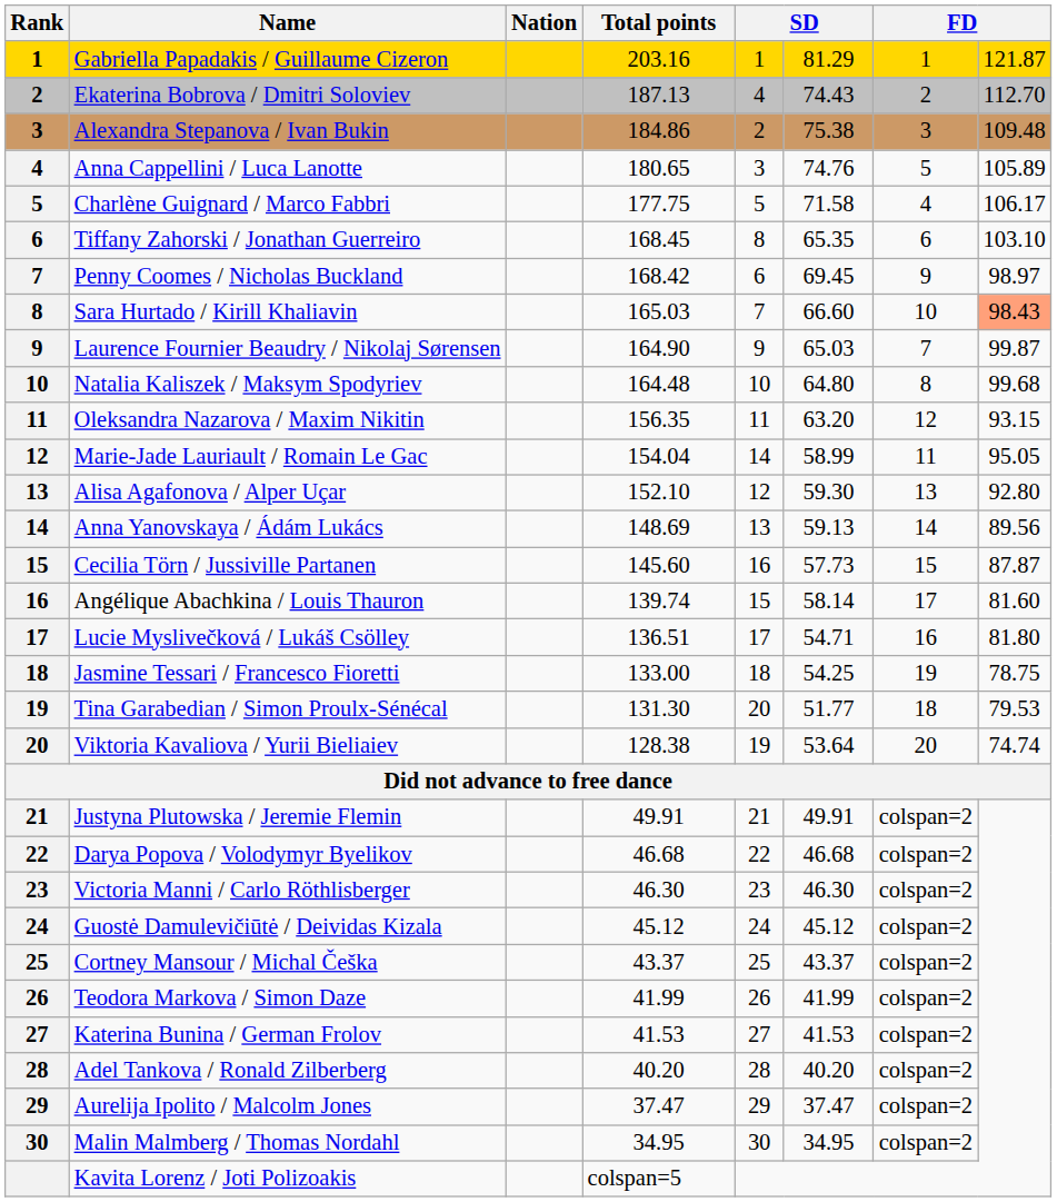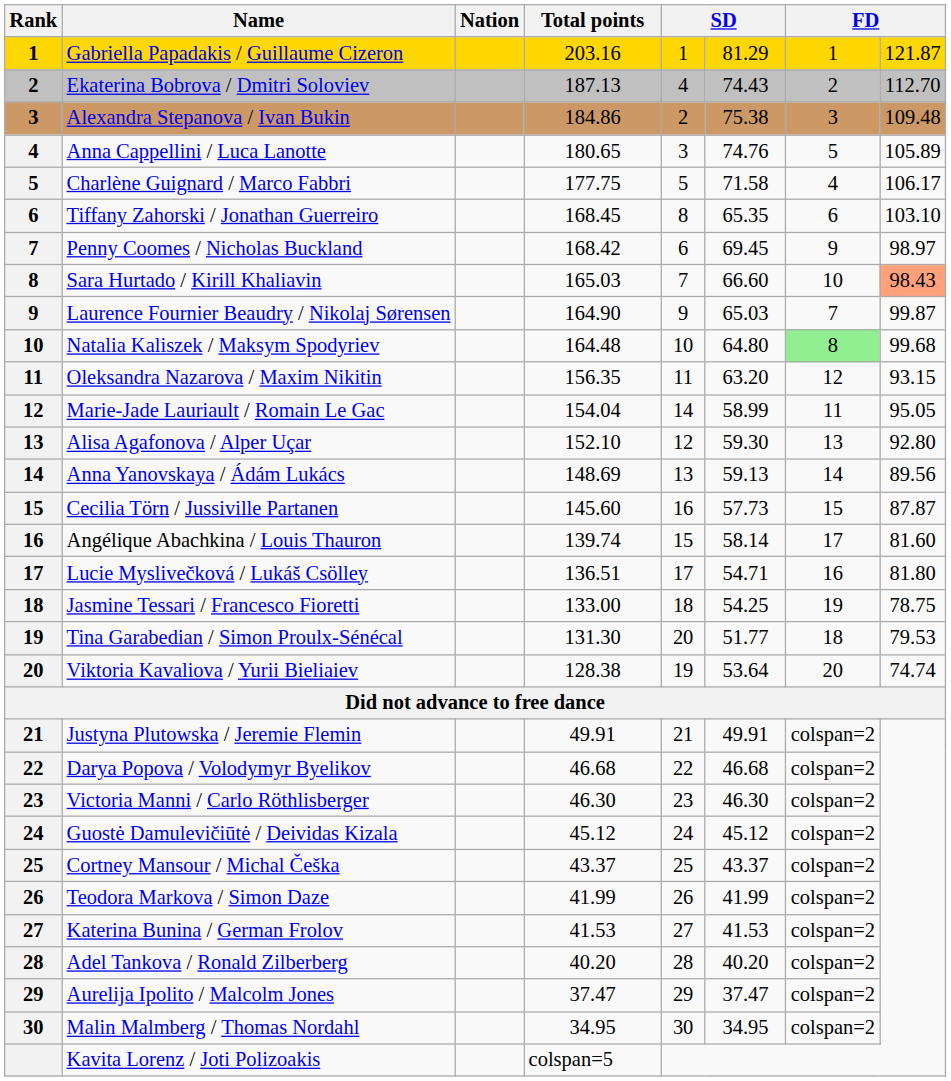Natalia Kaliszek / Maksym Spodyriev | column 7: no background -> lightgreen background
